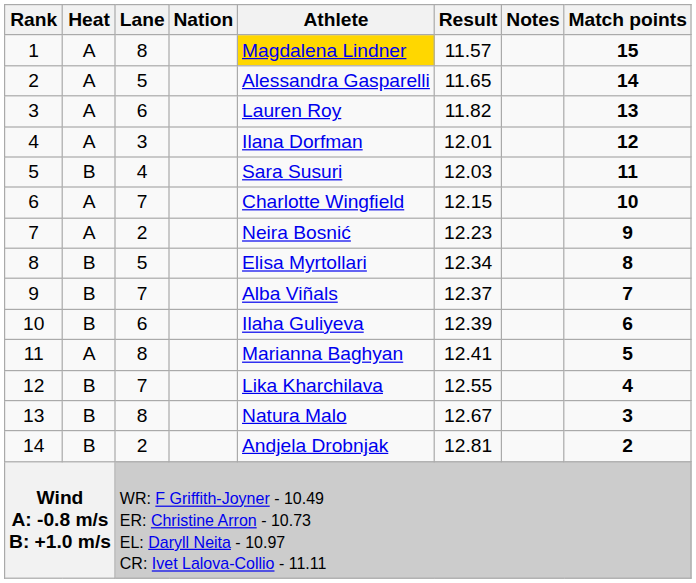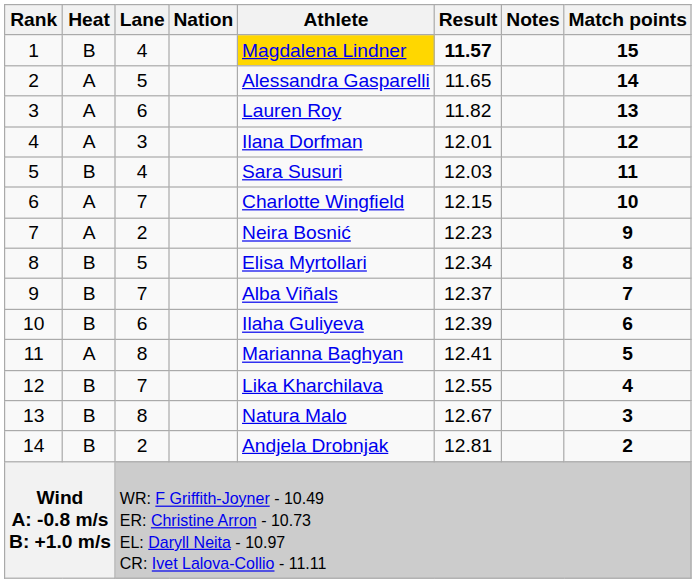1 | Heat: A -> B
1 | Lane: 8 -> 4
1 | Result: normal -> bold
